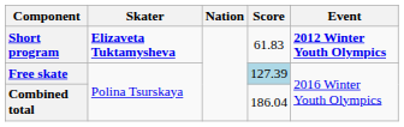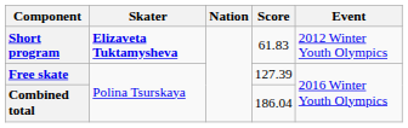Short program | Event: bold -> normal
Free skate | Score: lightblue background -> no background
